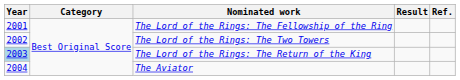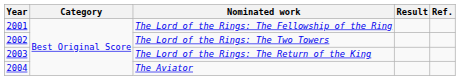The Lord of the Rings: The Return of the King | Year: lightblue background -> no background
